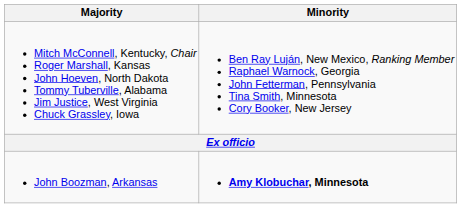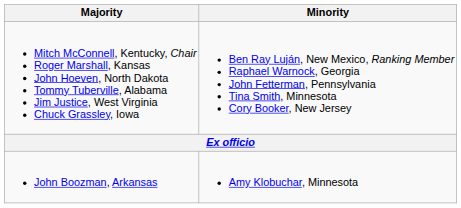John Boozman, Arkansas | Minority: bold -> normal
